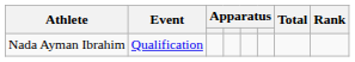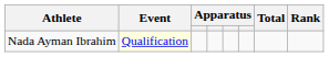Nada Ayman Ibrahim | Event: no background -> lightyellow background
